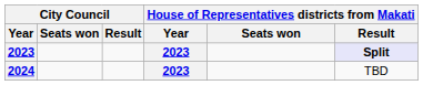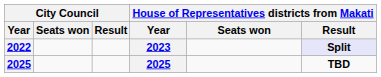row 3 | City Council / Year: 2023 -> 2022
row 4 | City Council / Year: 2024 -> 2025
row 4 | House of Representatives districts from Makati / Year: 2023 -> 2025
row 4 | House of Representatives districts from Makati / Result: normal -> bold
